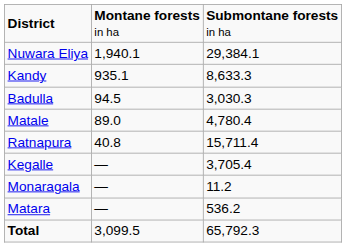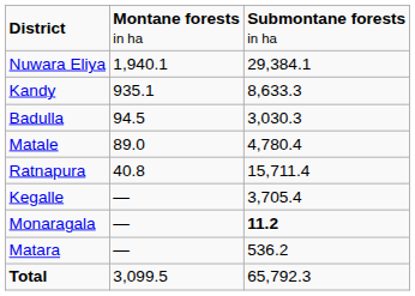Monaragala | column 3: normal -> bold
